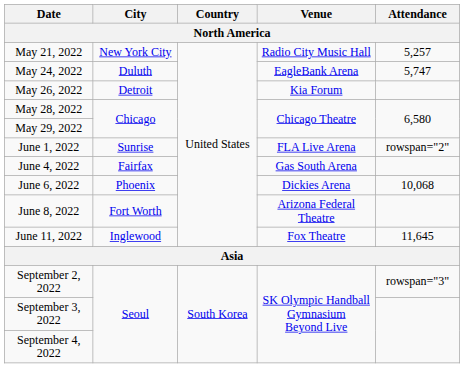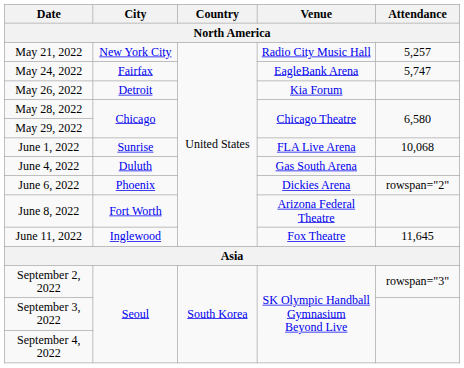May 24, 2022 | City: Duluth -> Fairfax
June 1, 2022 | Attendance: rowspan="2" -> 10,068
June 4, 2022 | City: Fairfax -> Duluth
June 6, 2022 | Attendance: 10,068 -> rowspan="2"
